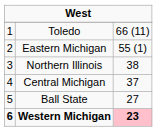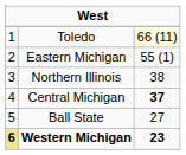Toledo | column 3: no background -> lightyellow background
Central Michigan | column 3: normal -> bold
Western Michigan | column 1: no background -> khaki background
Western Michigan | column 3: pink background -> no background
